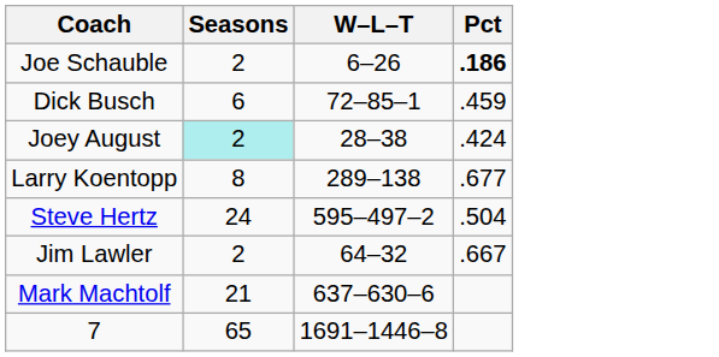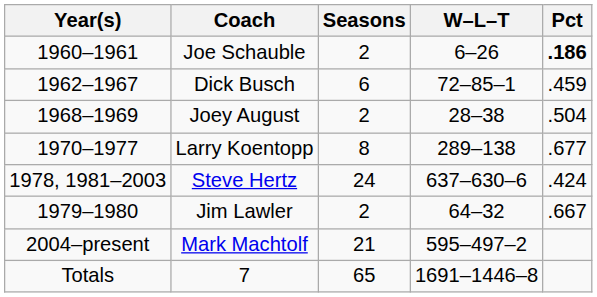+ column: Year(s) | 1960–1961 | 1962–1967 | 1968–1969 | 1970–1977 | 1978, 1981–2003 | 1979–1980 | 2004–present | Totals
Joey August | Seasons: paleturquoise background -> no background
Joey August | Pct: .424 -> .504
Steve Hertz | W–L–T: 595–497–2 -> 637–630–6
Steve Hertz | Pct: .504 -> .424
Mark Machtolf | W–L–T: 637–630–6 -> 595–497–2
